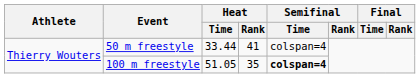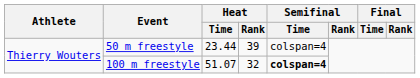50 m freestyle | Heat / Time: 33.44 -> 23.44
50 m freestyle | Heat / Rank: 41 -> 39
100 m freestyle | Heat / Time: 51.05 -> 51.07
100 m freestyle | Heat / Rank: 35 -> 32
